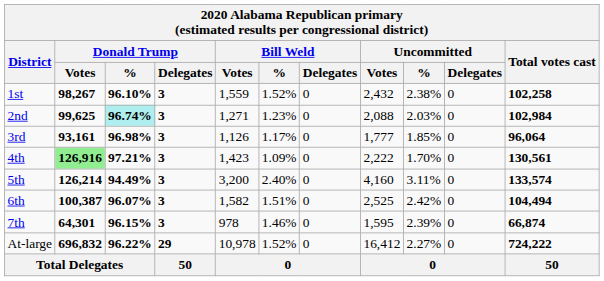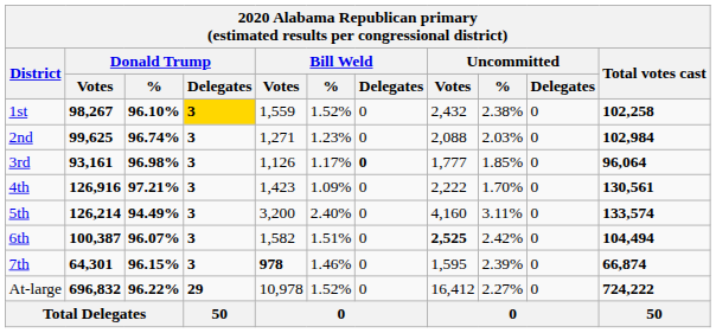1st | Donald Trump / Delegates: no background -> gold background
2nd | Donald Trump / %: paleturquoise background -> no background
3rd | Bill Weld / Delegates: normal -> bold
4th | Donald Trump / Votes: lightgreen background -> no background
6th | Uncommitted / Votes: normal -> bold
7th | Bill Weld / Votes: normal -> bold
